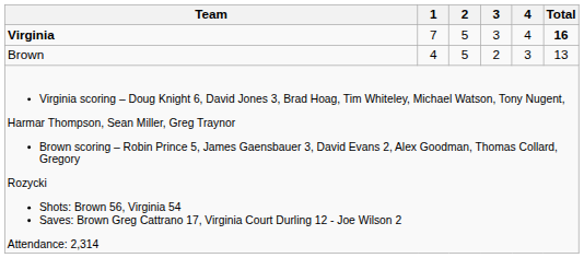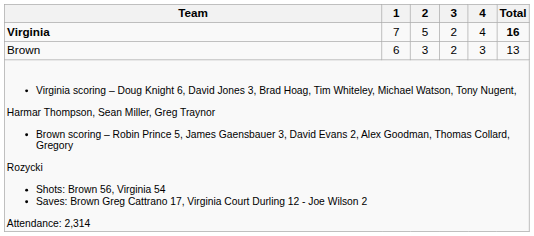Virginia | 3: 3 -> 2
Brown | 1: 4 -> 6
Brown | 2: 5 -> 3
